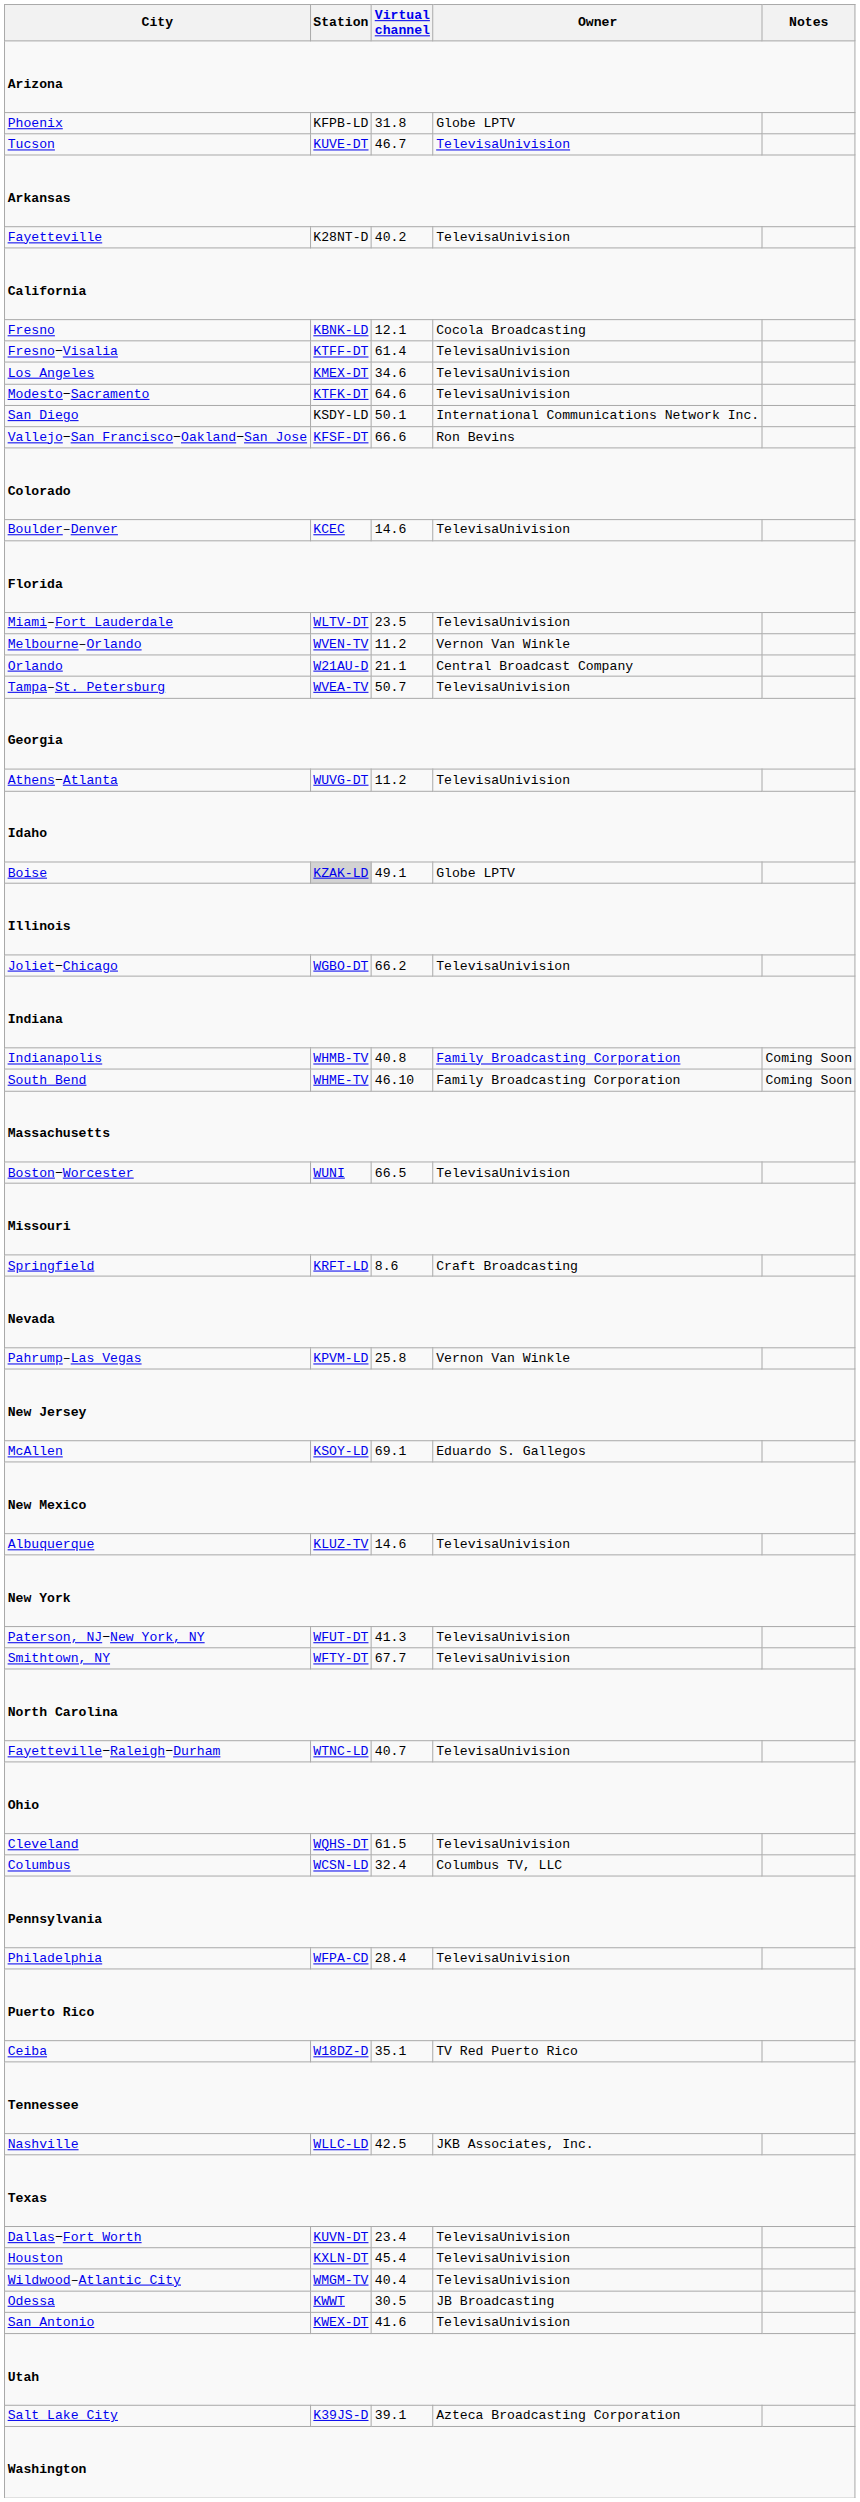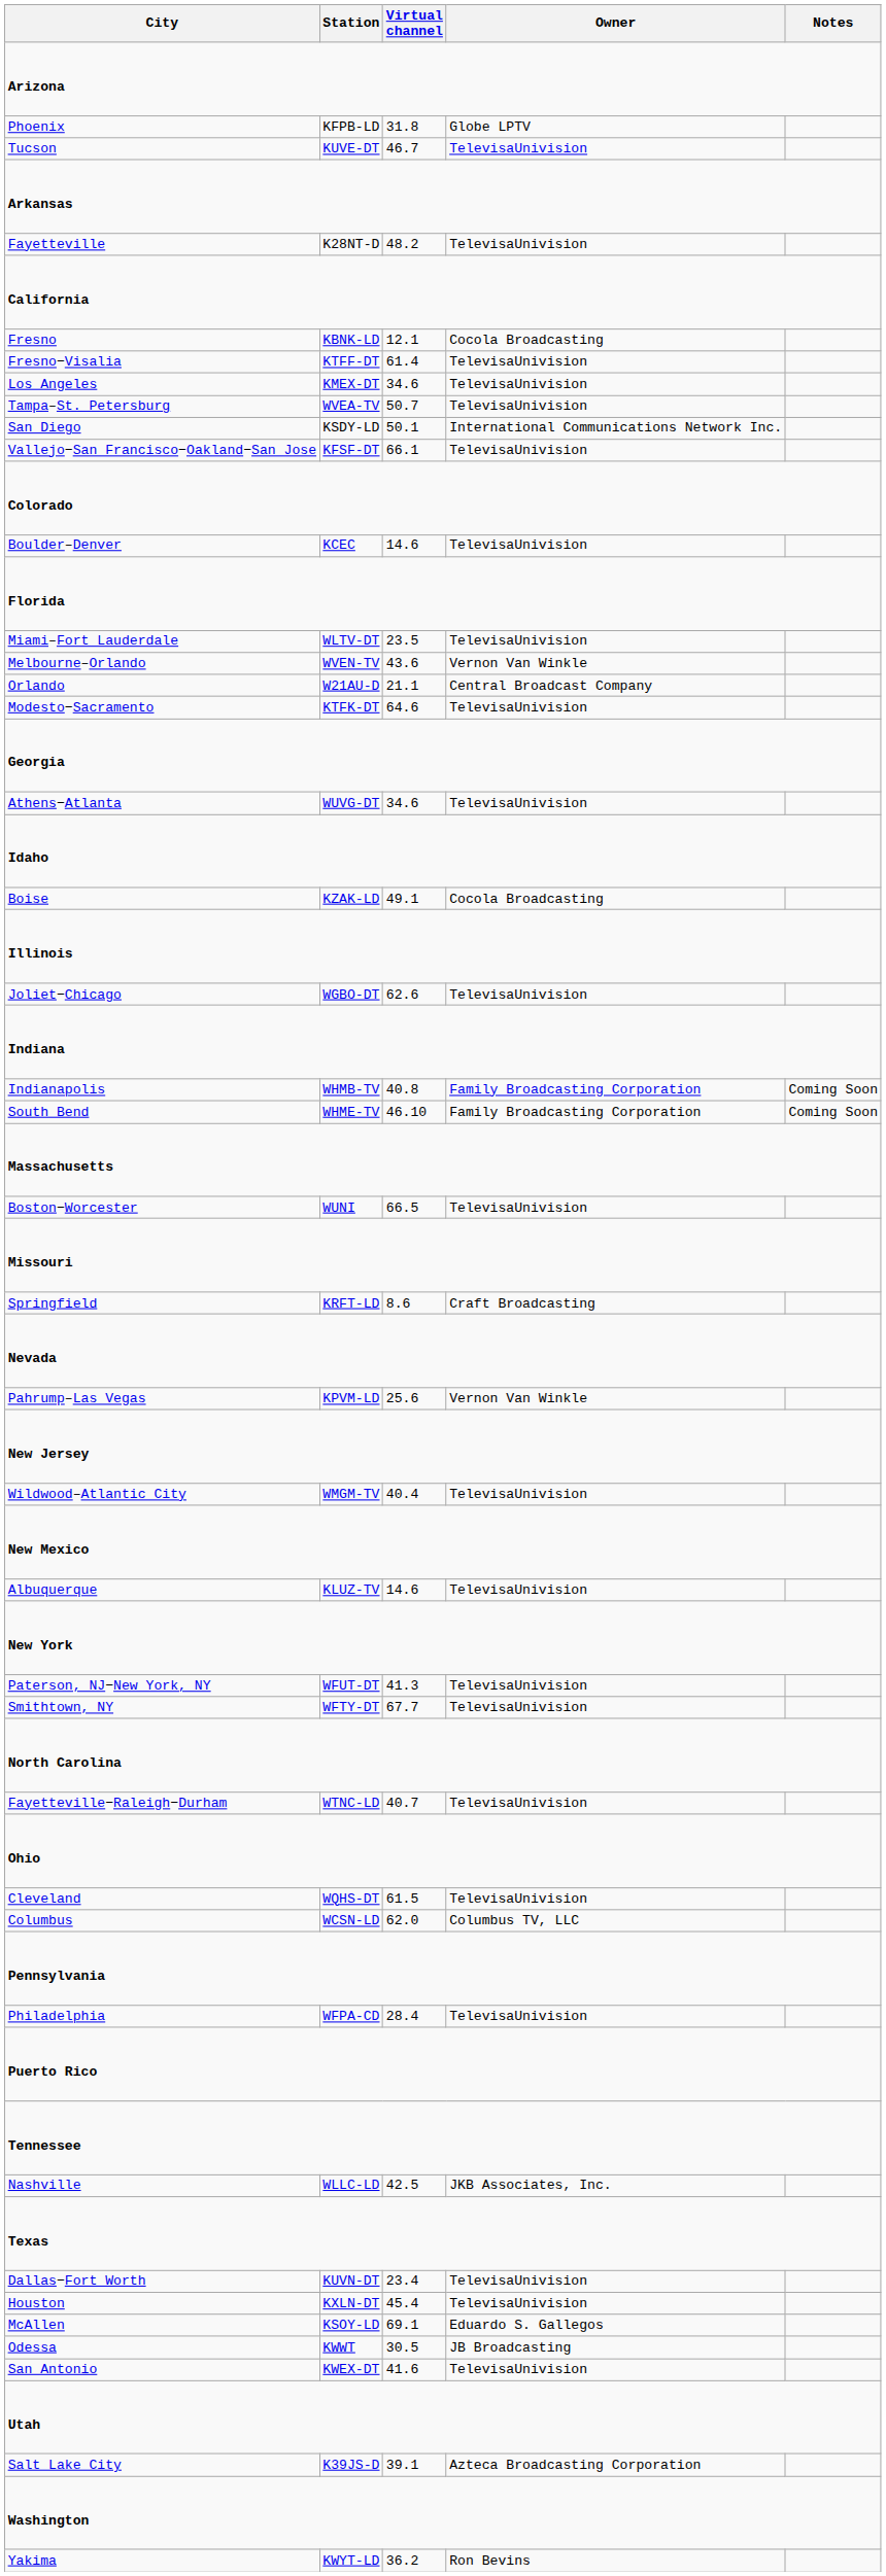Fayetteville | Virtual channel: 40.2 -> 48.2
rows swapped: Modesto−Sacramento <-> Tampa–St. Petersburg
Vallejo−San Francisco−Oakland−San Jose | Virtual channel: 66.6 -> 66.1
Vallejo−San Francisco−Oakland−San Jose | Owner: Ron Bevins -> TelevisaUnivision
Melbourne–Orlando | Virtual channel: 11.2 -> 43.6
Athens−Atlanta | Virtual channel: 11.2 -> 34.6
Boise | Station: lightgrey background -> no background
Boise | Owner: Globe LPTV -> Cocola Broadcasting
Joliet−Chicago | Virtual channel: 66.2 -> 62.6
Pahrump–Las Vegas | Virtual channel: 25.8 -> 25.6
rows swapped: Wildwood–Atlantic City <-> McAllen
Columbus | Virtual channel: 32.4 -> 62.0
- row: Ceiba | W18DZ-D | 35.1 | TV Red Puerto Rico
+ row: Yakima | KWYT-LD | 36.2 | Ron Bevins
